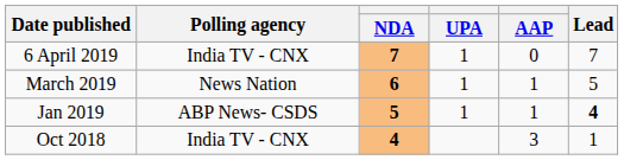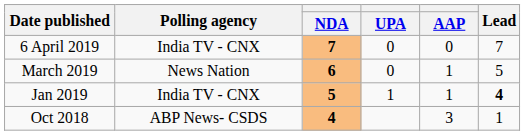6 April 2019 | UPA: 1 -> 0
March 2019 | UPA: 1 -> 0
Jan 2019 | Polling agency: ABP News- CSDS -> India TV - CNX
Oct 2018 | Polling agency: India TV - CNX -> ABP News- CSDS
